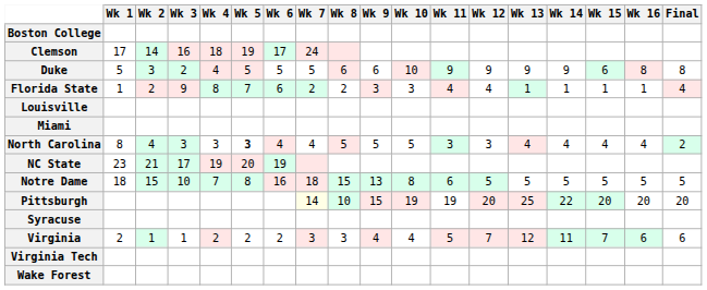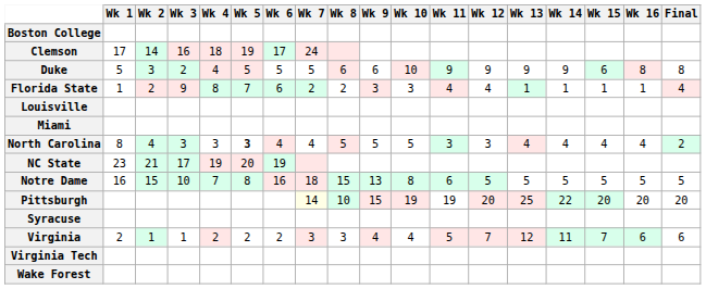Notre Dame | Wk 1: 18 -> 16
